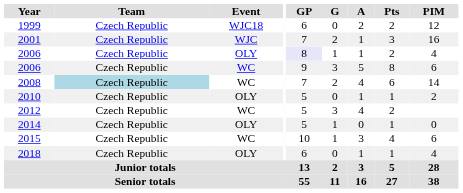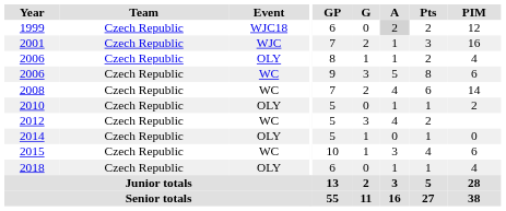1999 | A: no background -> lightgrey background
2006 / OLY | GP: lavender background -> no background
2008 | Team: lightblue background -> no background
